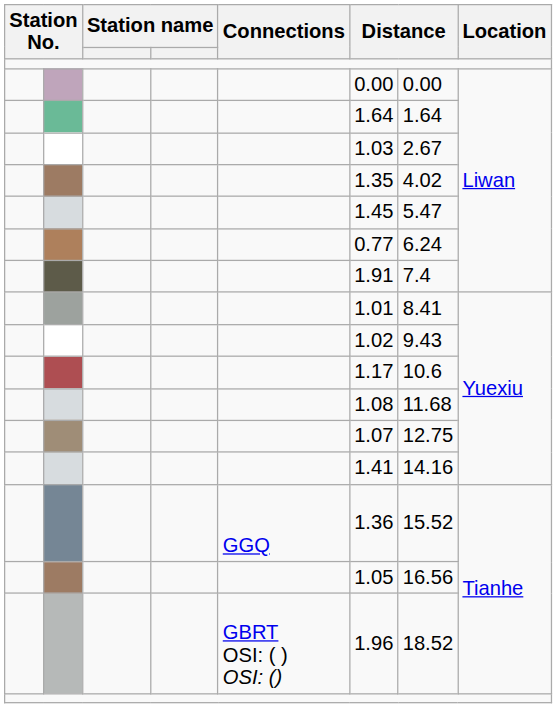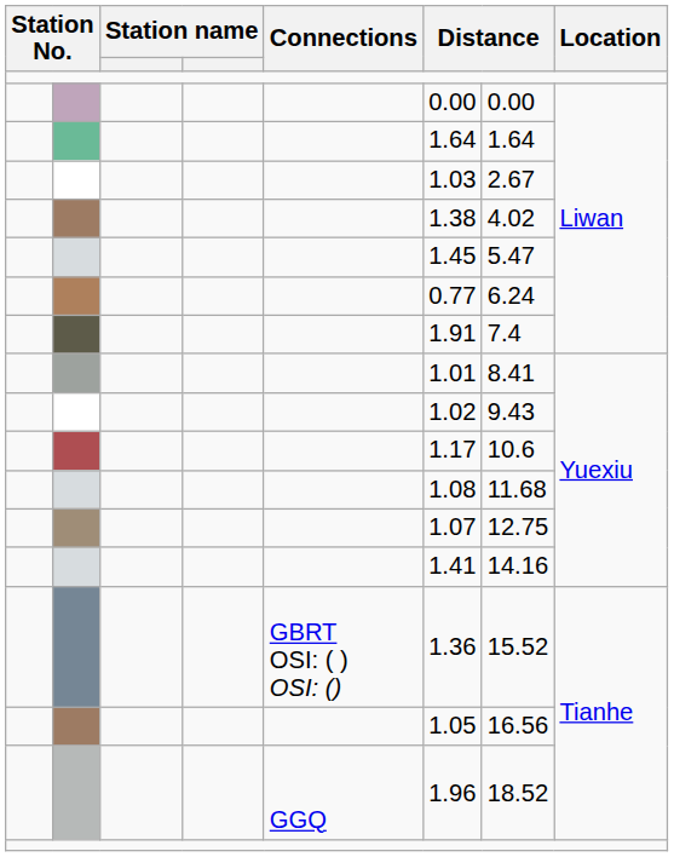row 7 | column 6: 1.35 -> 1.38
row 17 | Connections: GGQ -> GBRT OSI: ( ) OSI: ()
row 19 | Connections: GBRT OSI: ( ) OSI: () -> GGQ
